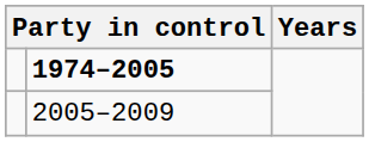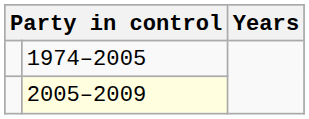1974–2005 | column 2: bold -> normal
2005–2009 | column 2: no background -> lightyellow background
